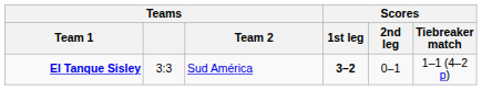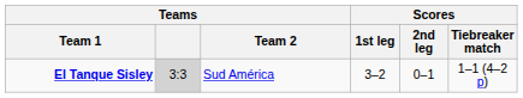El Tanque Sisley | Teams: no background -> lightgrey background
El Tanque Sisley | Scores / 1st leg: bold -> normal
